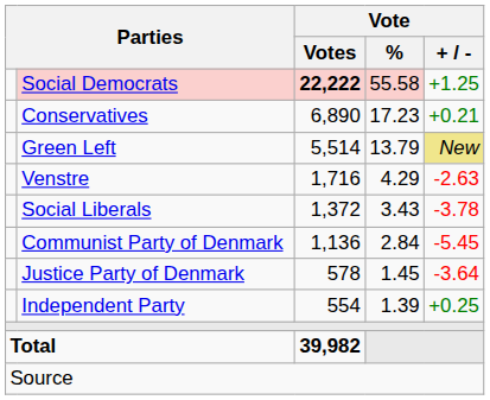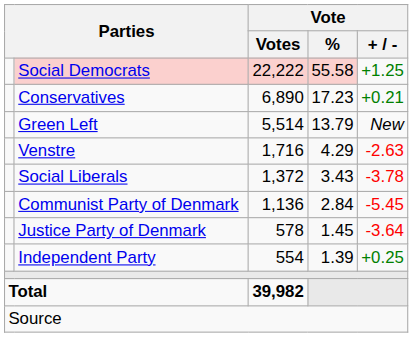Social Democrats | Vote / Votes: bold -> normal
Green Left | Vote / + / -: khaki background -> no background
